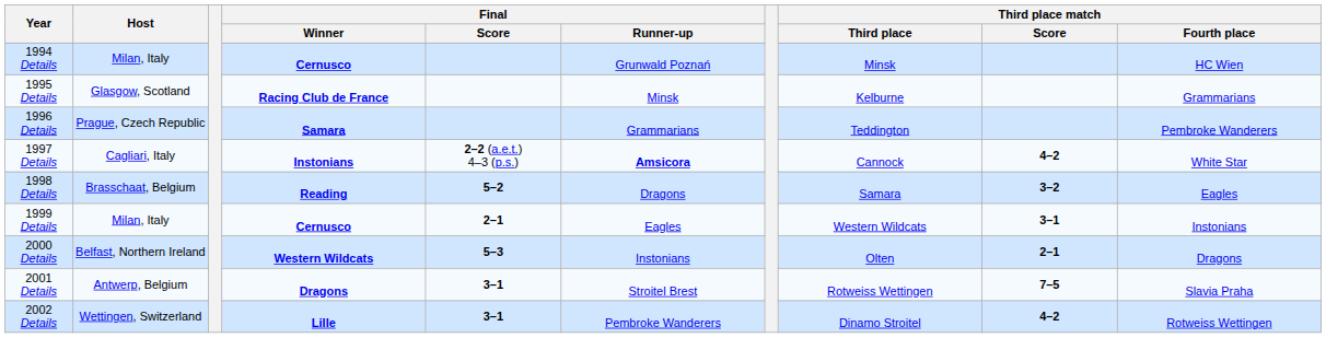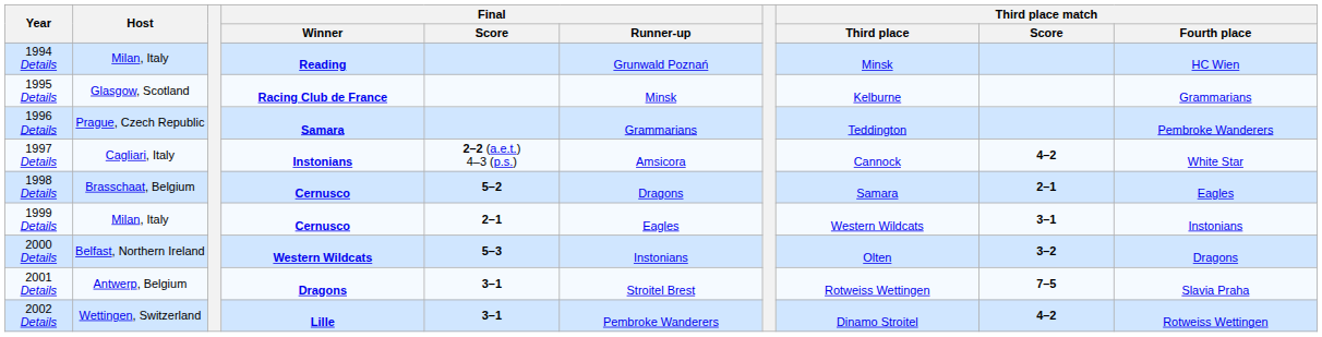1994 Details | Final / Winner: Cernusco -> Reading
1997 Details | Final / Runner-up: bold -> normal
1998 Details | Final / Winner: Reading -> Cernusco
1998 Details | Third place match / Score: 3–2 -> 2–1
2000 Details | Third place match / Score: 2–1 -> 3–2
